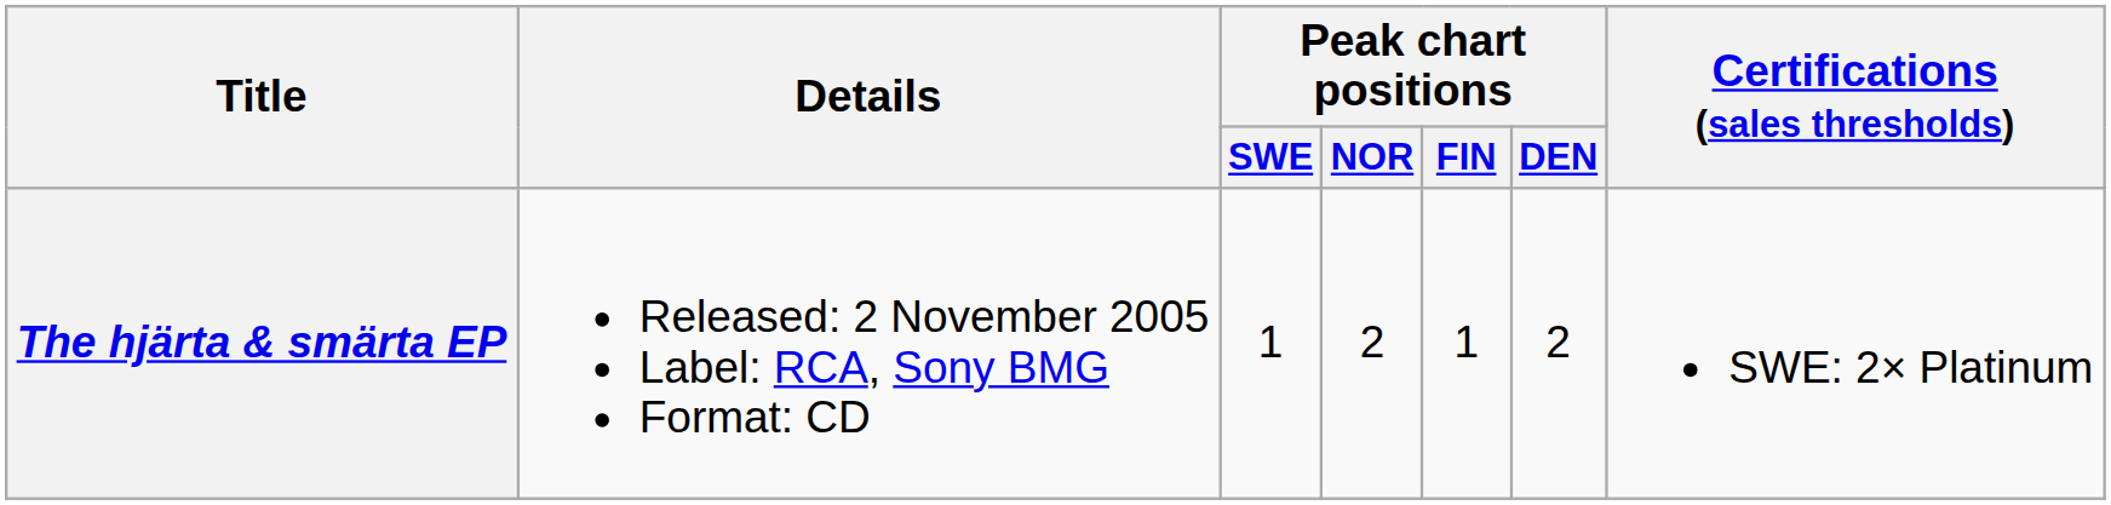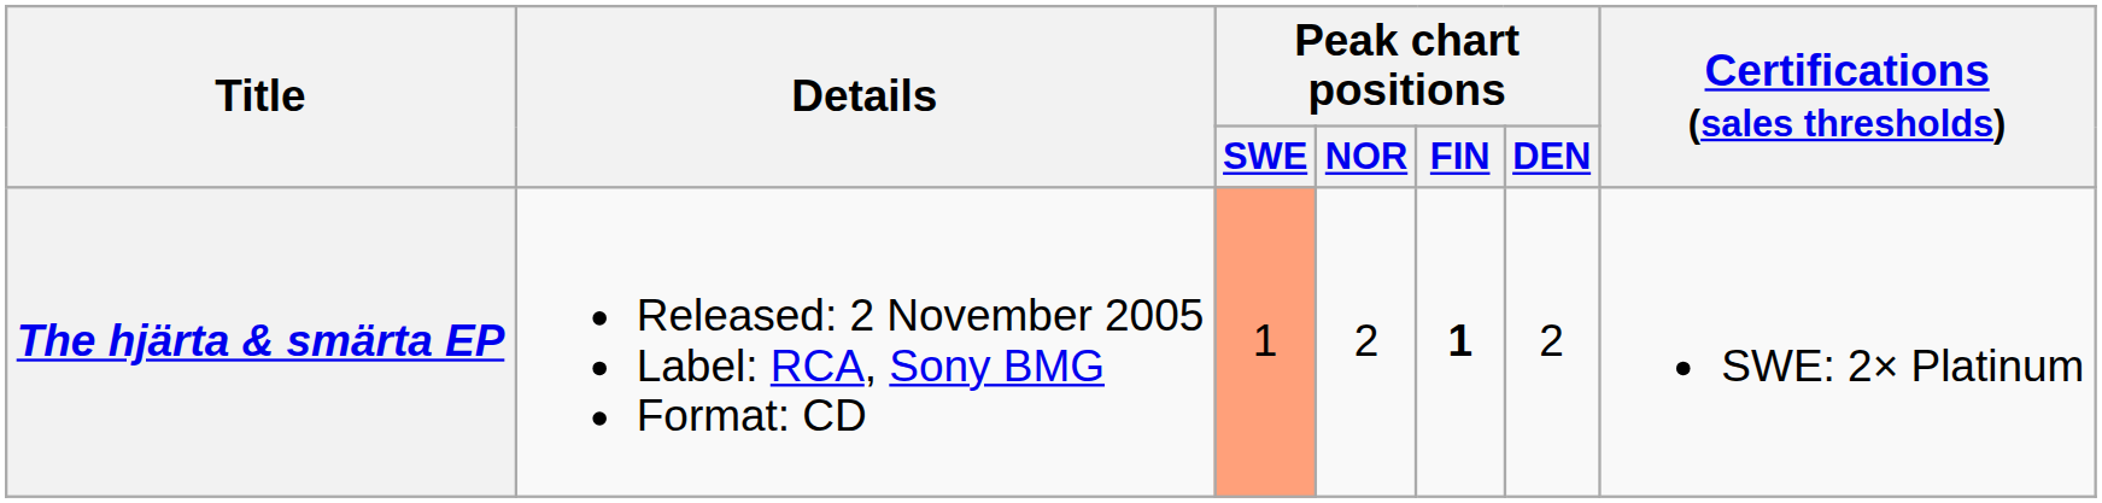The hjärta & smärta EP | Peak chart positions / SWE: no background -> lightsalmon background
The hjärta & smärta EP | Peak chart positions / FIN: normal -> bold
